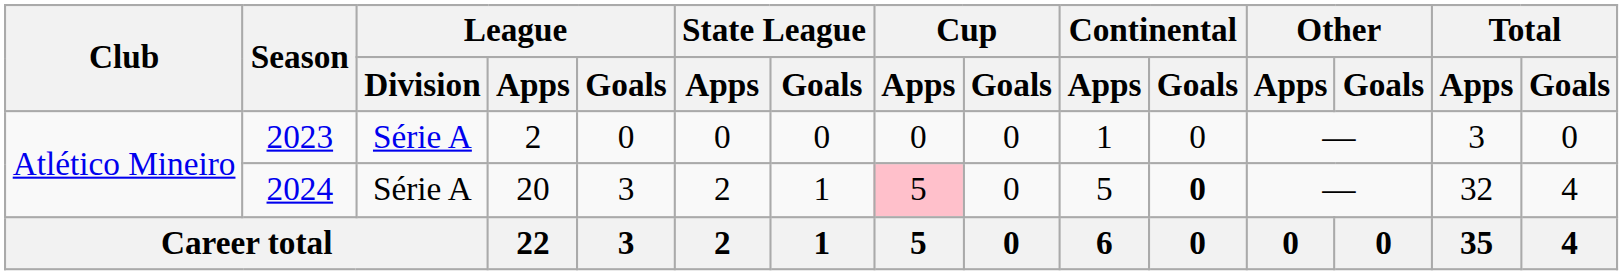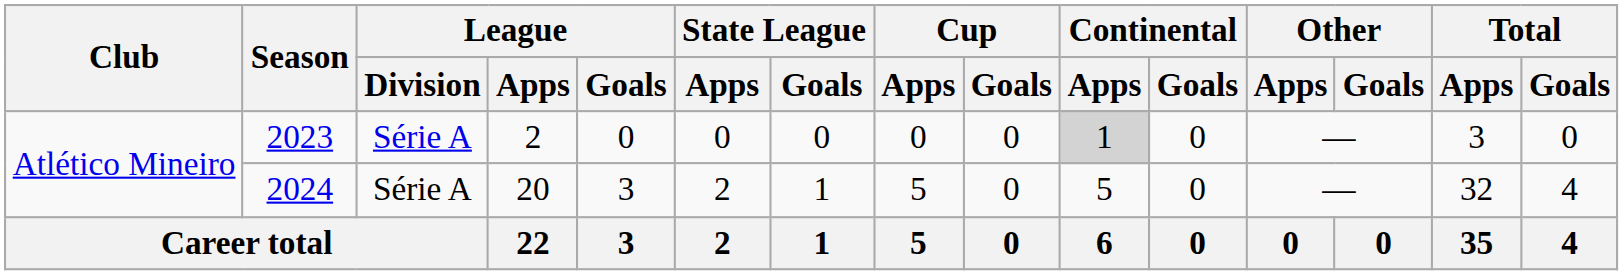2023 | Continental / Apps: no background -> lightgrey background
2024 | Cup / Apps: pink background -> no background
2024 | Continental / Goals: bold -> normal
